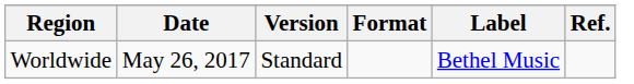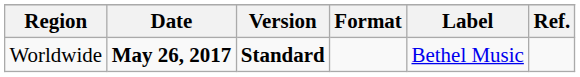Worldwide | Date: normal -> bold
Worldwide | Version: normal -> bold
